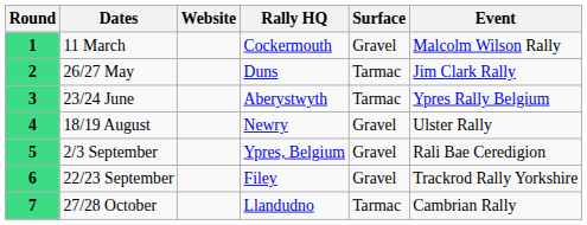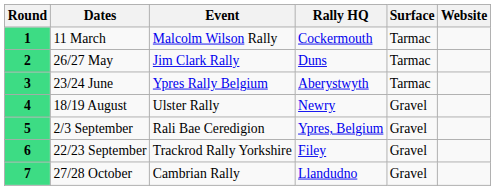columns swapped: Event <-> Website
1 | Surface: Gravel -> Tarmac
7 | Surface: Tarmac -> Gravel
